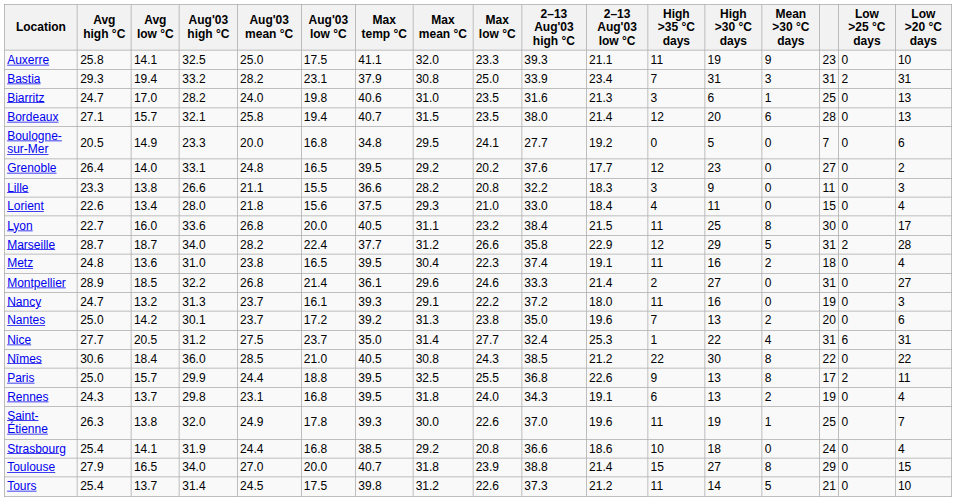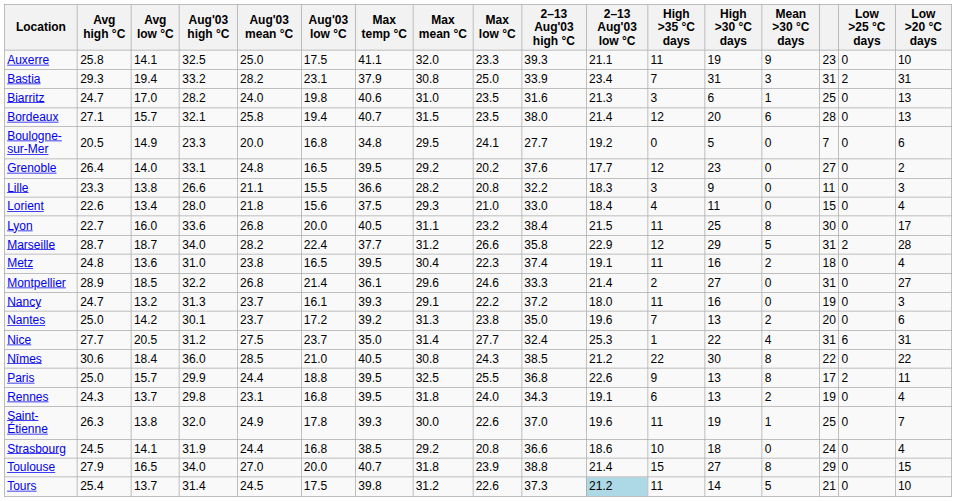Strasbourg | Avg high °C: 25.4 -> 24.5
Tours | 2–13 Aug'03 low °C: no background -> lightblue background
